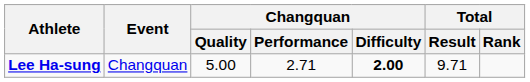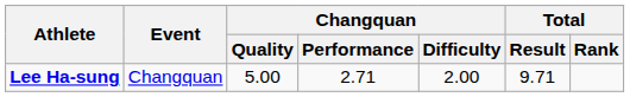Lee Ha-sung | Changquan / Difficulty: bold -> normal
